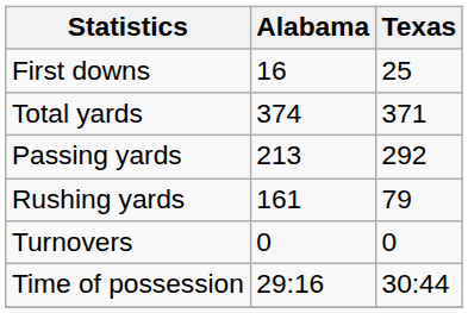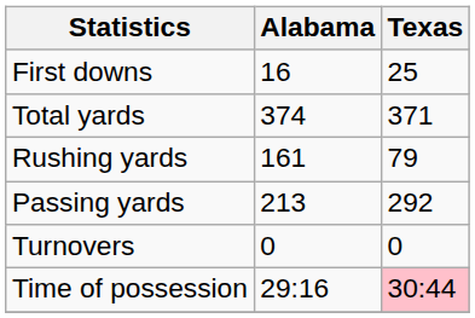rows swapped: Rushing yards <-> Passing yards
Time of possession | Texas: no background -> pink background
